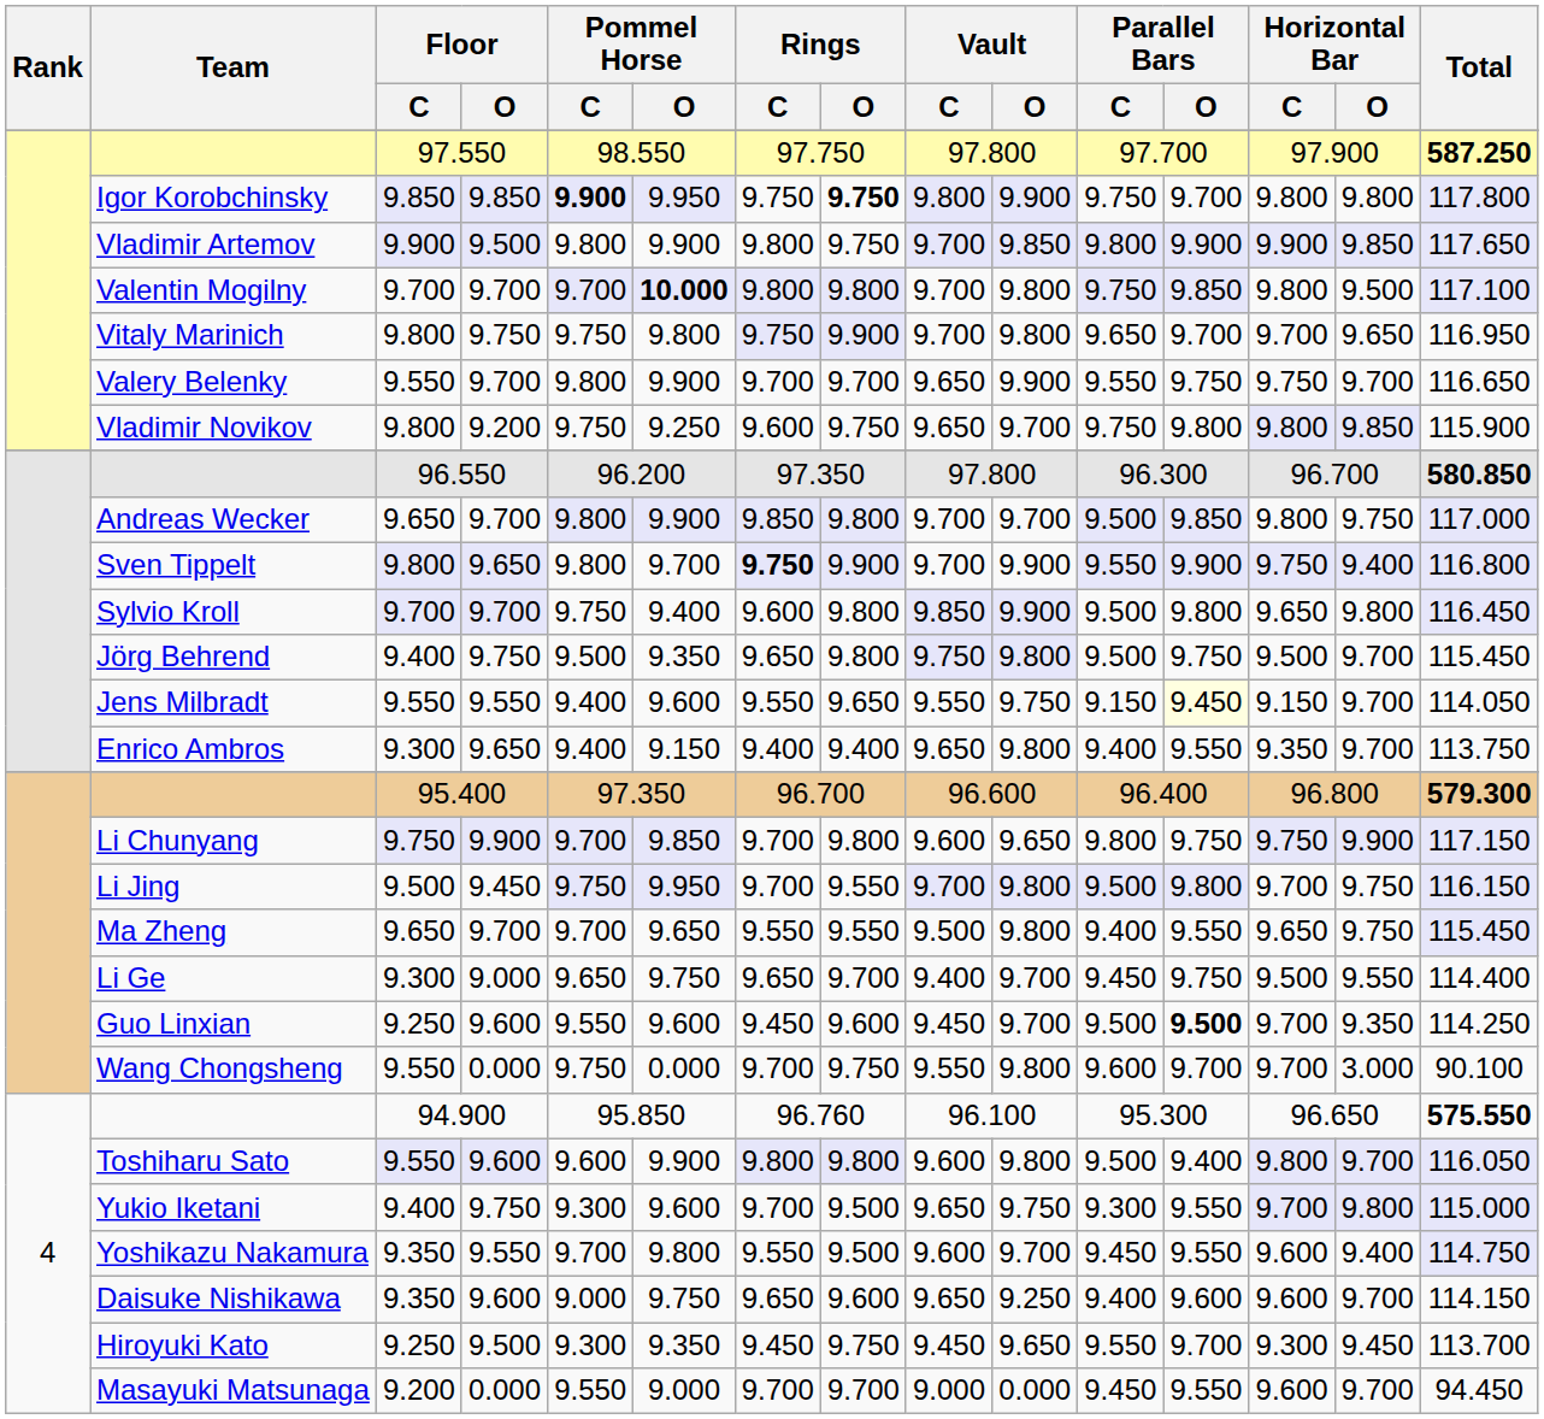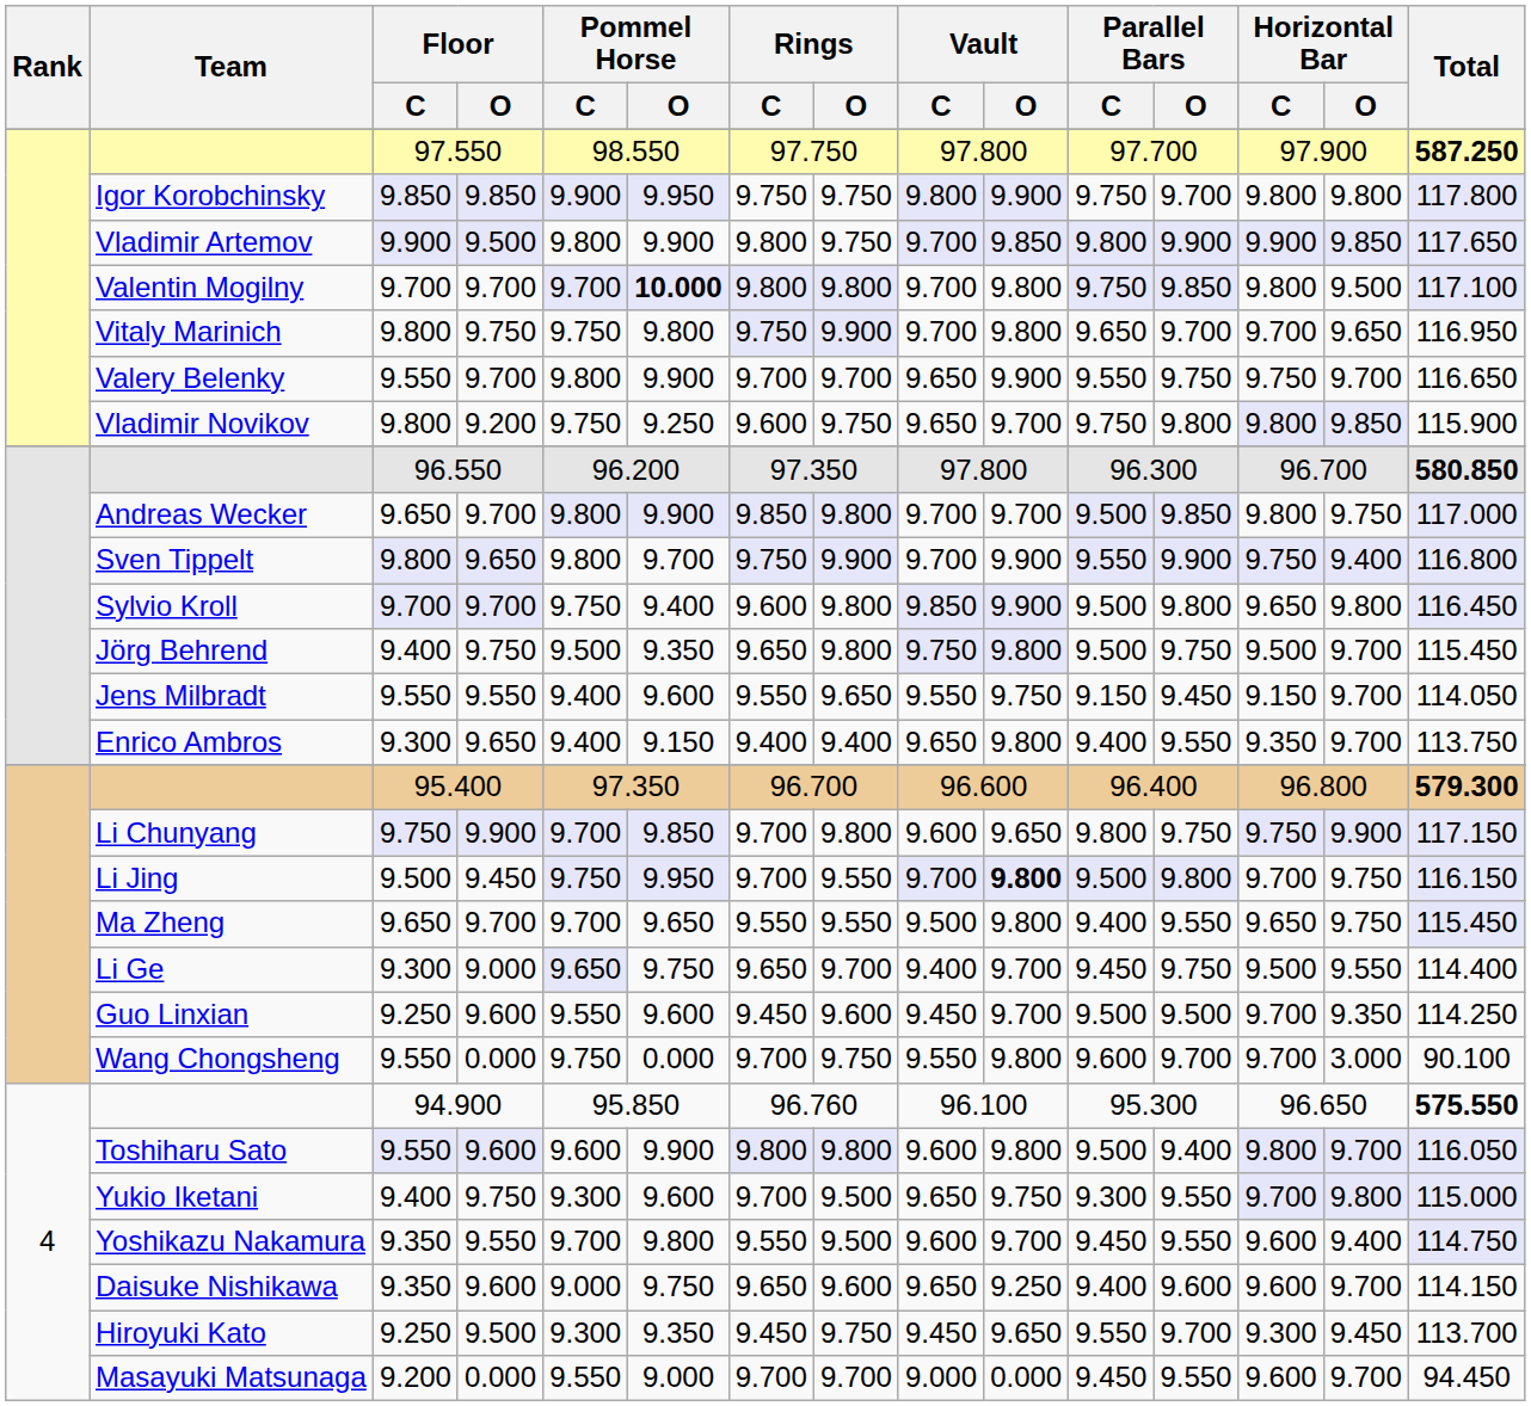Igor Korobchinsky | Pommel Horse / C: bold -> normal
Igor Korobchinsky | Rings / O: bold -> normal
Sven Tippelt | Rings / C: bold -> normal
Jens Milbradt | Parallel Bars / O: lightyellow background -> no background
Li Jing | Vault / O: normal -> bold
Li Ge | Pommel Horse / C: no background -> lavender background
Guo Linxian | Parallel Bars / O: bold -> normal
